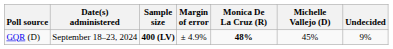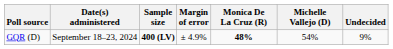GQR (D) | Michelle Vallejo (D): 45% -> 54%
